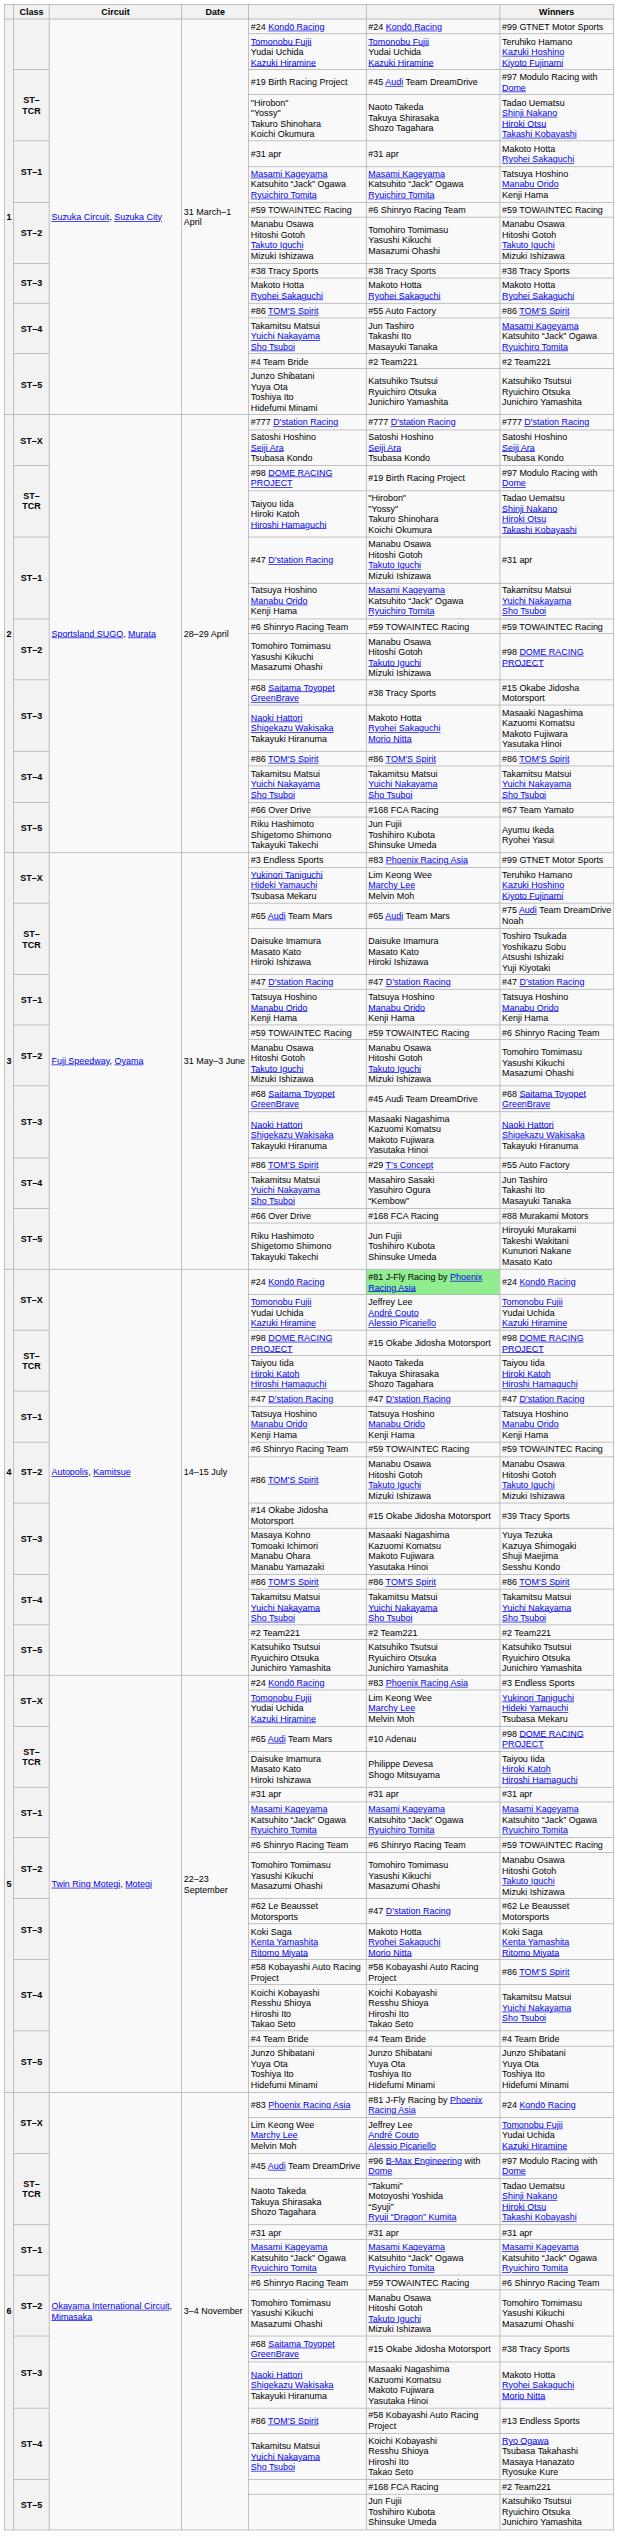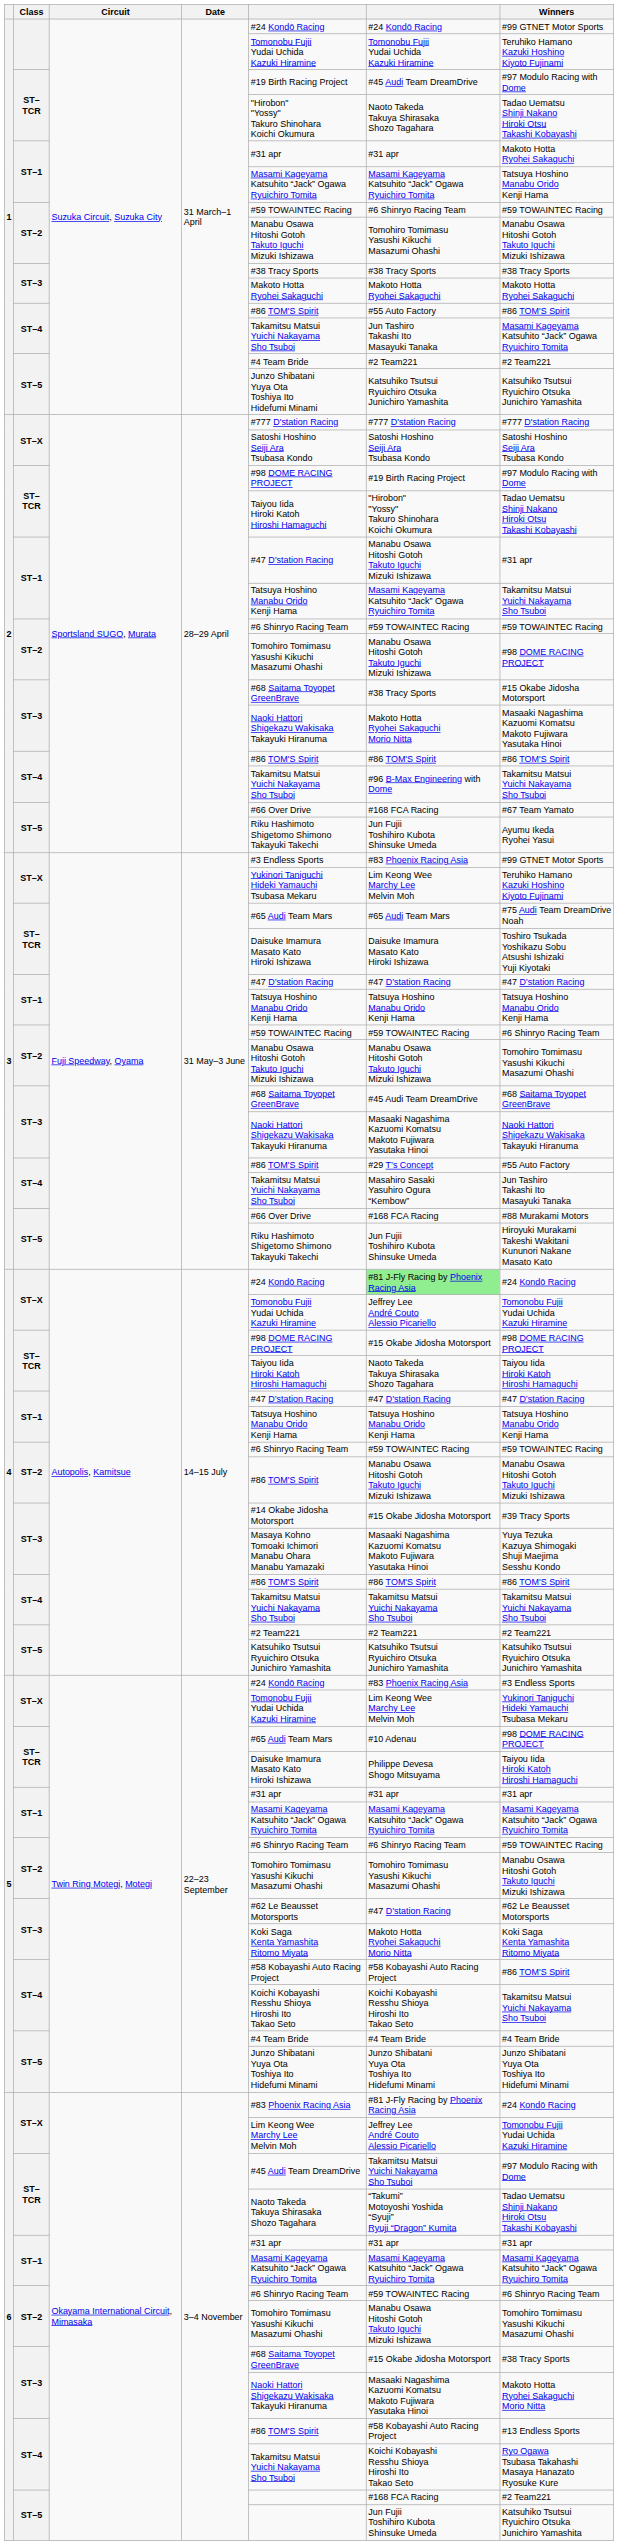row 27 | column 6: Takamitsu Matsui Yuichi Nakayama Sho Tsuboi -> #96 B-Max Engineering with Dome
row 74 | column 6: #96 B-Max Engineering with Dome -> Takamitsu Matsui Yuichi Nakayama Sho Tsuboi
